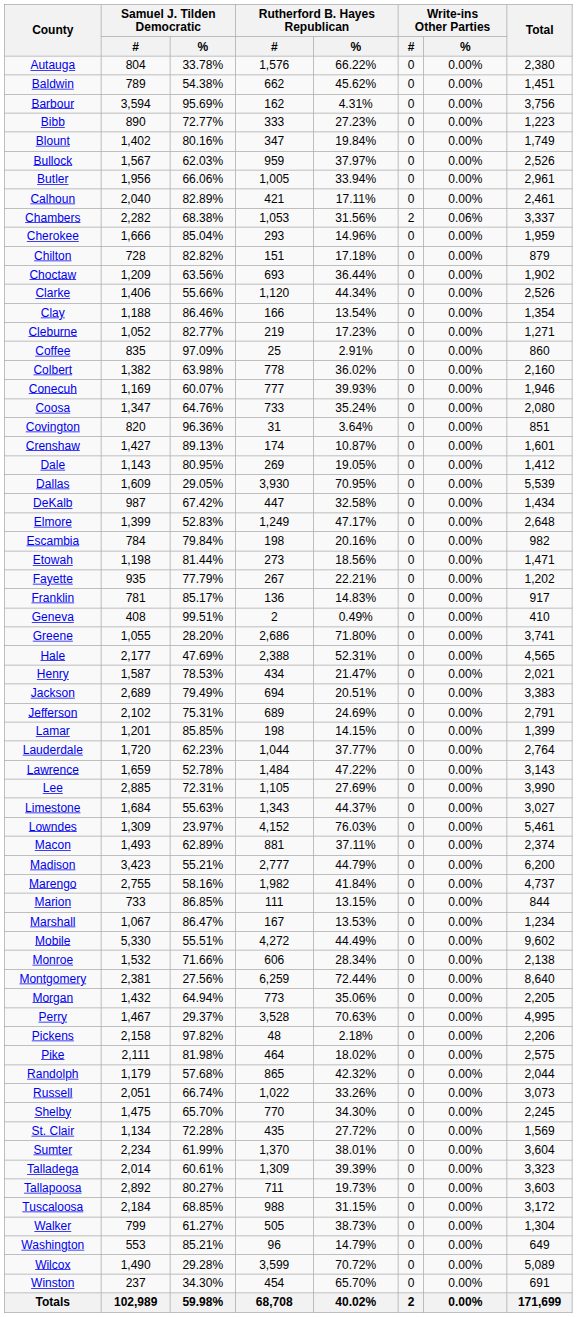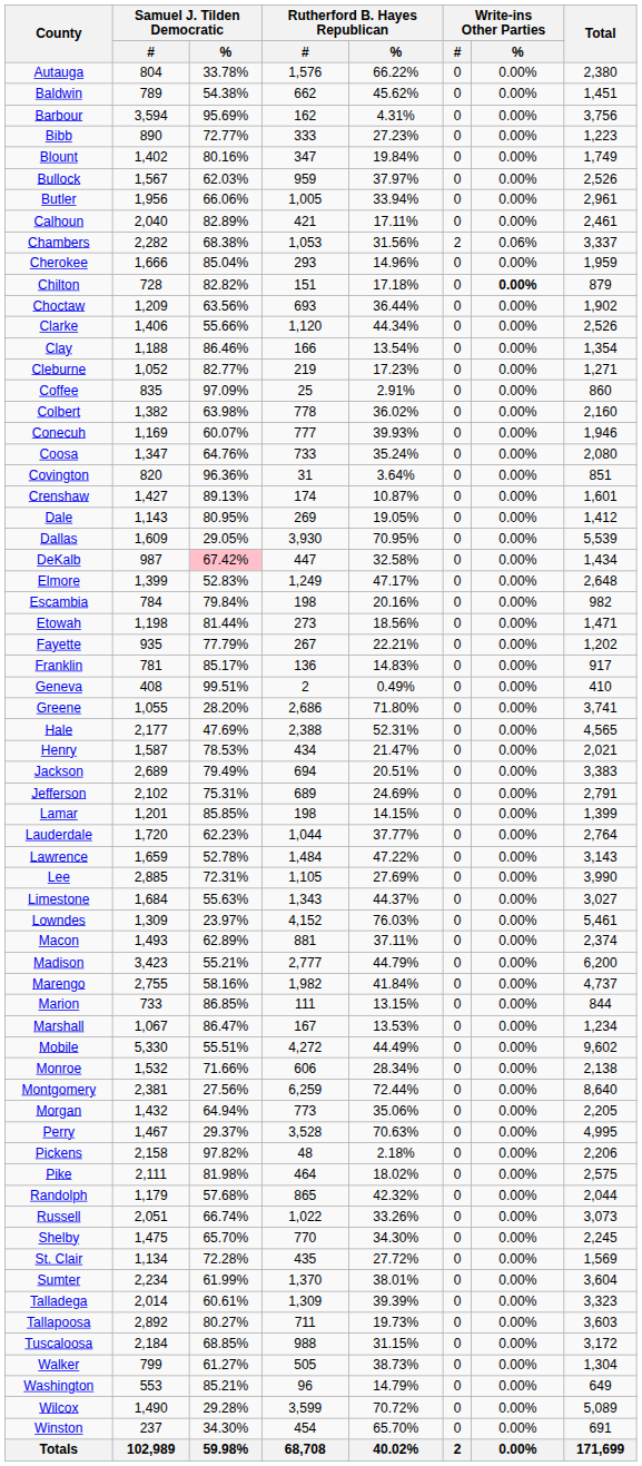Chilton | Write-ins Other Parties / %: normal -> bold
DeKalb | Samuel J. Tilden Democratic / %: no background -> pink background
